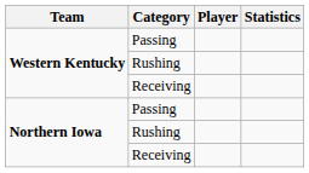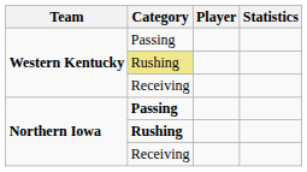Western Kentucky / Rushing | Category: no background -> khaki background
Northern Iowa / Passing | Category: normal -> bold
Northern Iowa / Rushing | Category: normal -> bold
